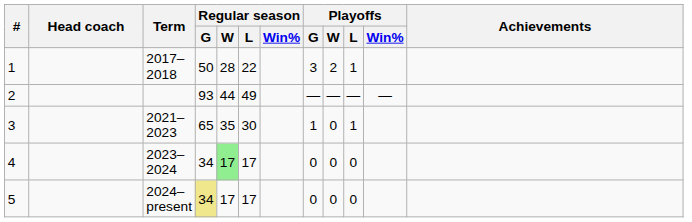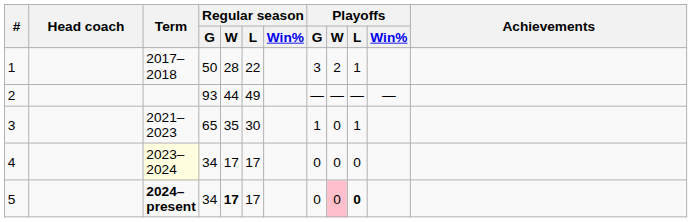4 | Term: no background -> lightyellow background
4 | Regular season / W: lightgreen background -> no background
5 | Term: normal -> bold
5 | Regular season / G: khaki background -> no background
5 | Regular season / W: normal -> bold
5 | Playoffs / W: no background -> pink background
5 | Playoffs / L: normal -> bold
